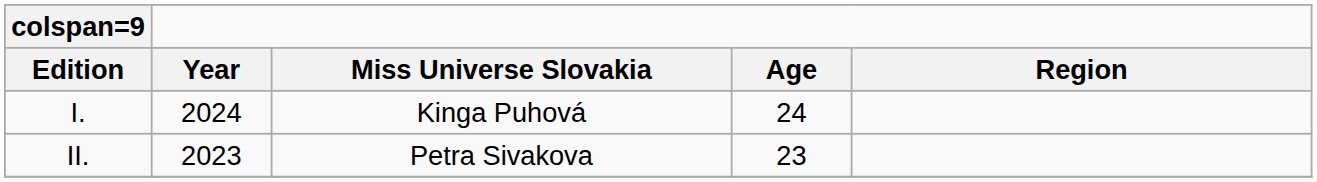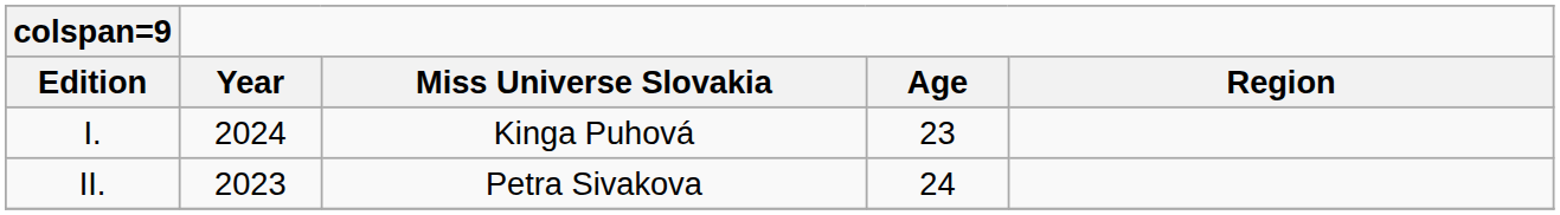I. | Age: 24 -> 23
II. | Age: 23 -> 24
